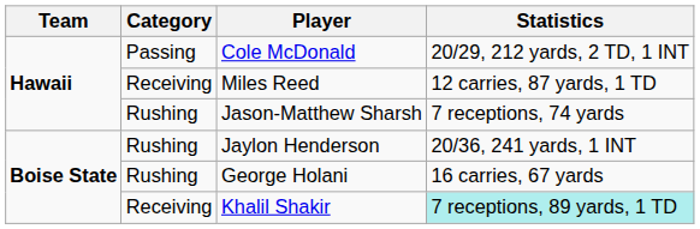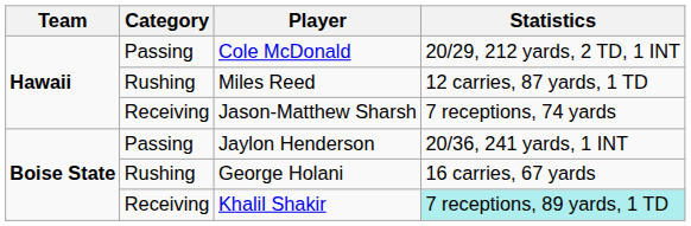Miles Reed | Category: Receiving -> Rushing
Jason-Matthew Sharsh | Category: Rushing -> Receiving
Jaylon Henderson | Category: Rushing -> Passing
